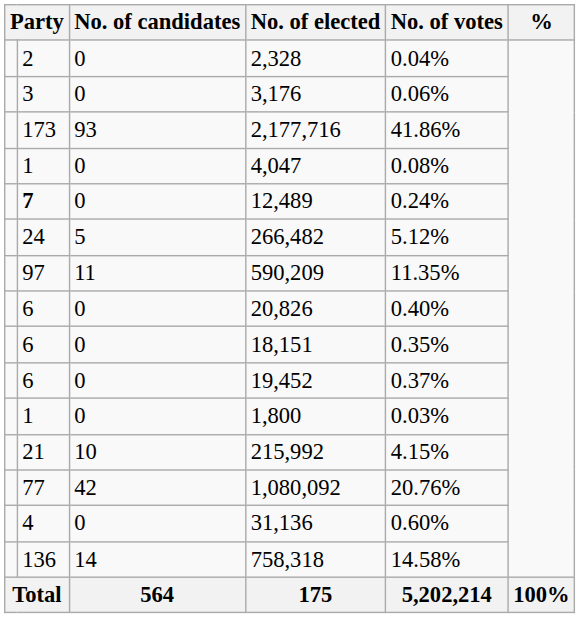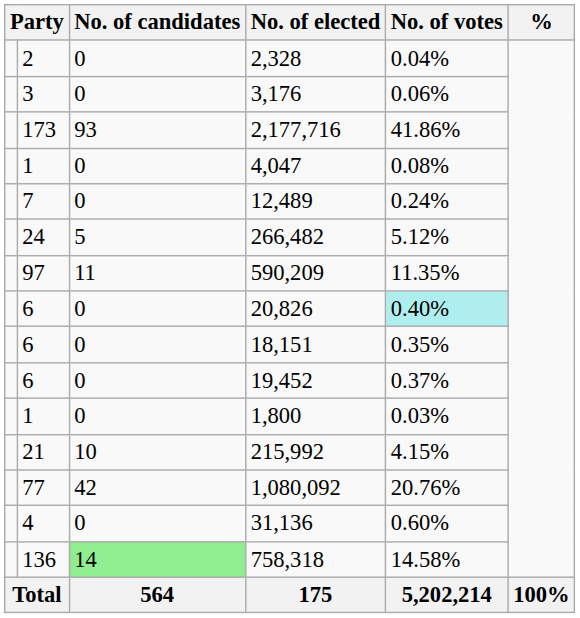12,489 | column 2: bold -> normal
20,826 | No. of votes: no background -> paleturquoise background
758,318 | No. of candidates: no background -> lightgreen background
